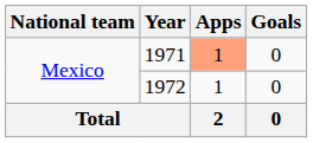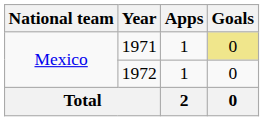1971 | Apps: lightsalmon background -> no background
1971 | Goals: no background -> khaki background
